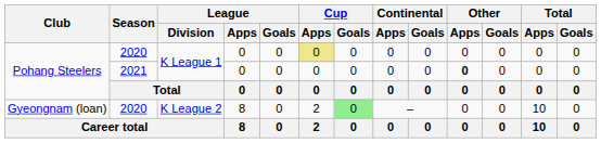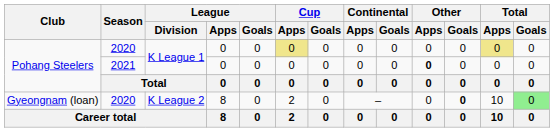Pohang Steelers / 2020 | Total / Apps: no background -> khaki background
Gyeongnam (loan) | Cup / Goals: lightgreen background -> no background
Gyeongnam (loan) | Other / Goals: normal -> bold
Gyeongnam (loan) | Total / Goals: no background -> lightgreen background
